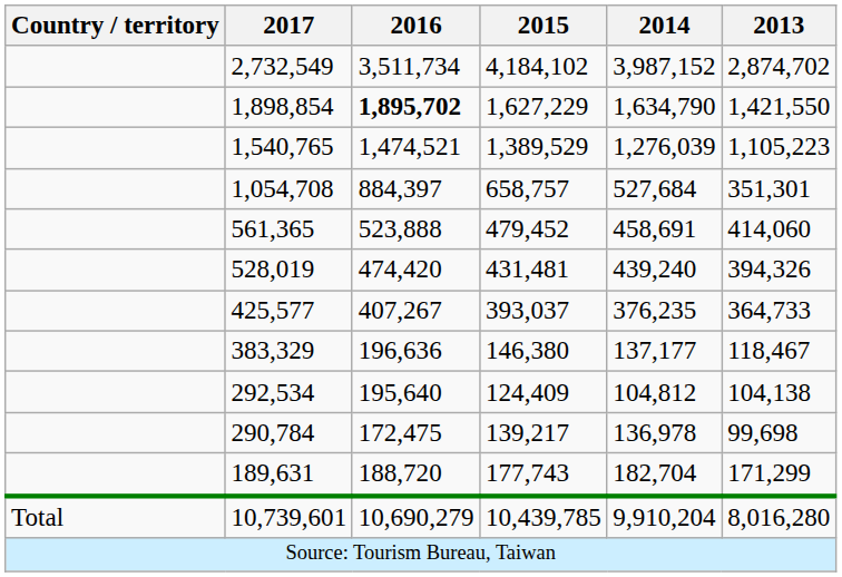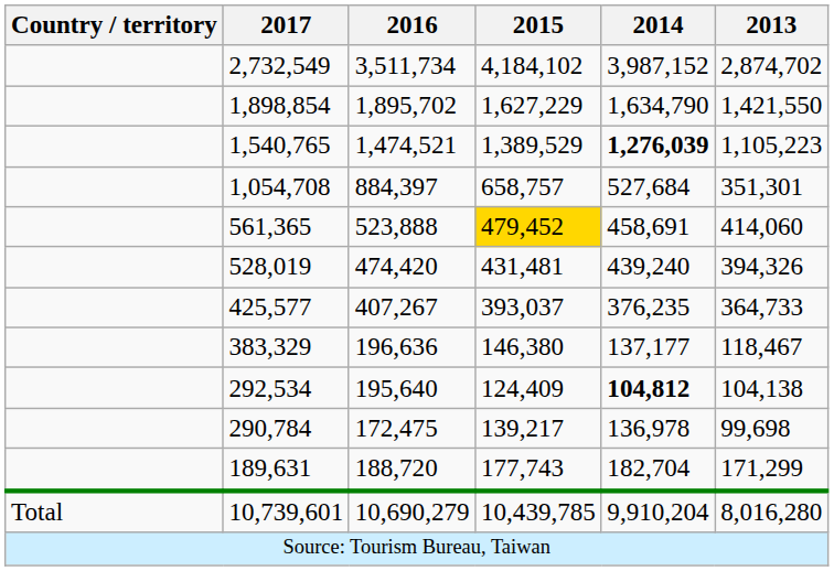1,898,854 | 2016: bold -> normal
1,540,765 | 2014: normal -> bold
561,365 | 2015: no background -> gold background
292,534 | 2014: normal -> bold
